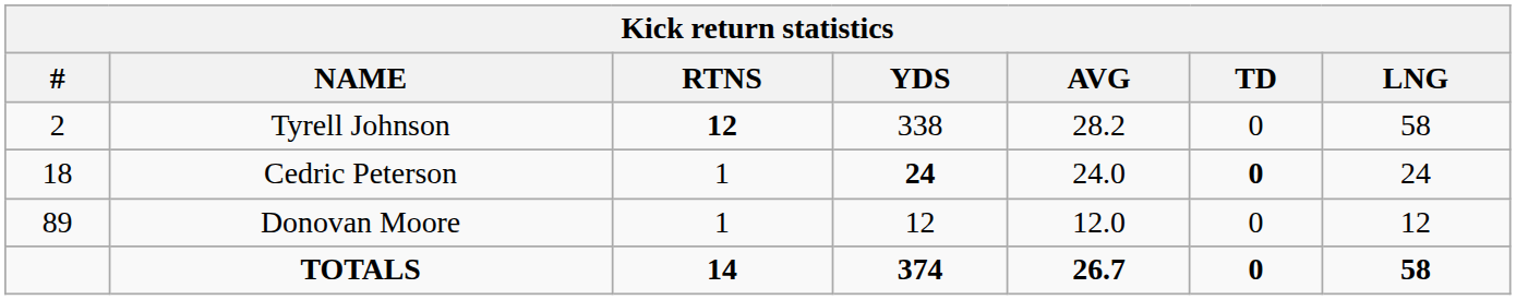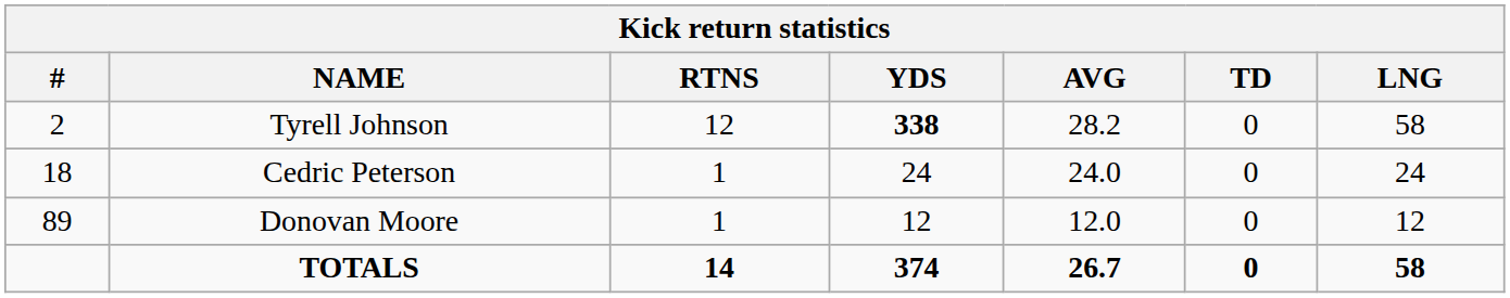Tyrell Johnson | RTNS: bold -> normal
Tyrell Johnson | YDS: normal -> bold
Cedric Peterson | YDS: bold -> normal
Cedric Peterson | TD: bold -> normal
